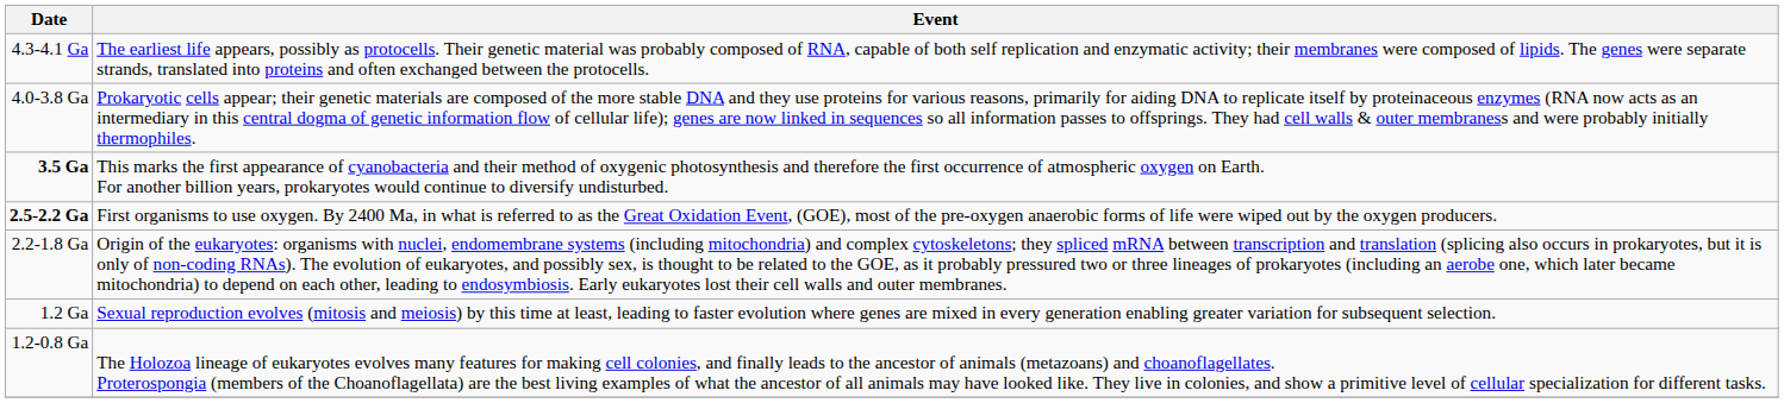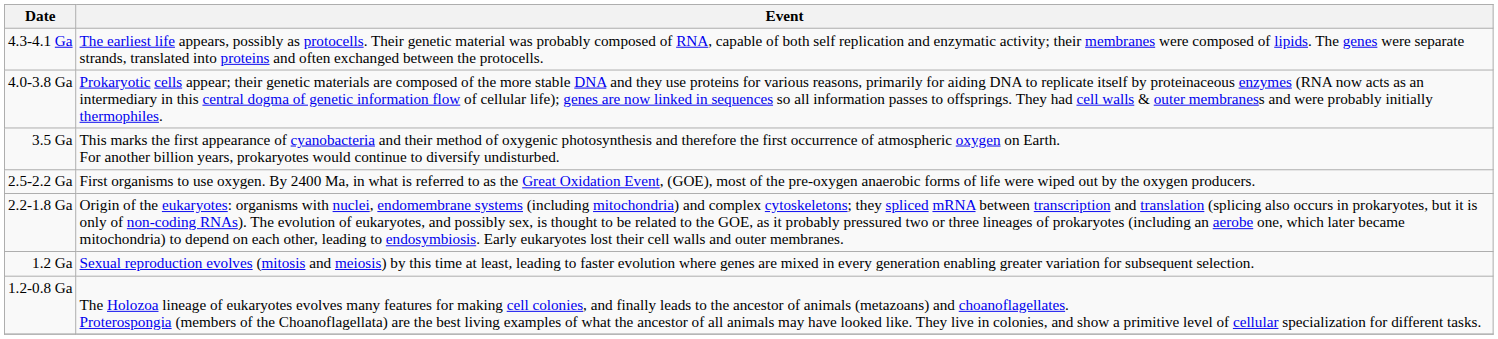3.5 Ga | Date: bold -> normal
2.5-2.2 Ga | Date: bold -> normal
